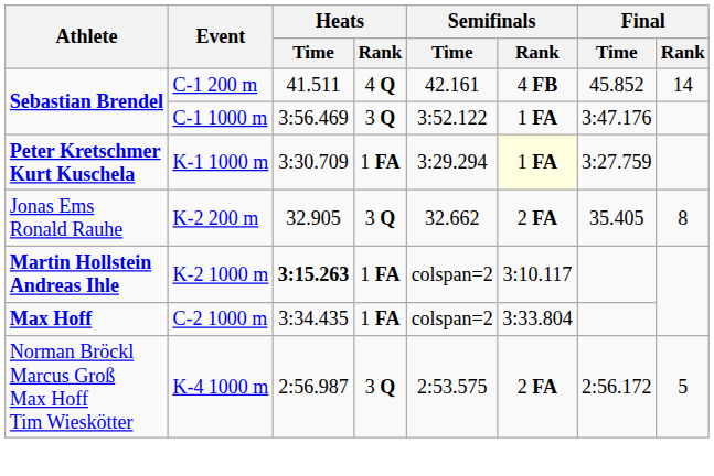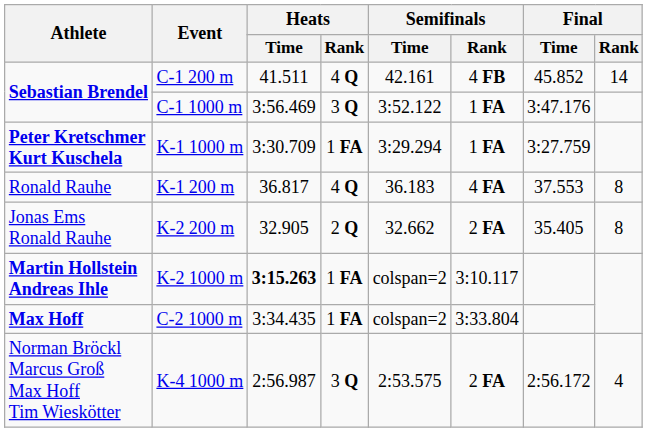K-1 1000 m | Semifinals / Rank: lightyellow background -> no background
+ row: Ronald Rauhe | K-1 200 m | 36.817 | 4 Q | 36.183 | 4 FA | 37.553 | 8
K-2 200 m | Heats / Rank: 3 Q -> 2 Q
K-4 1000 m | Final / Rank: 5 -> 4
